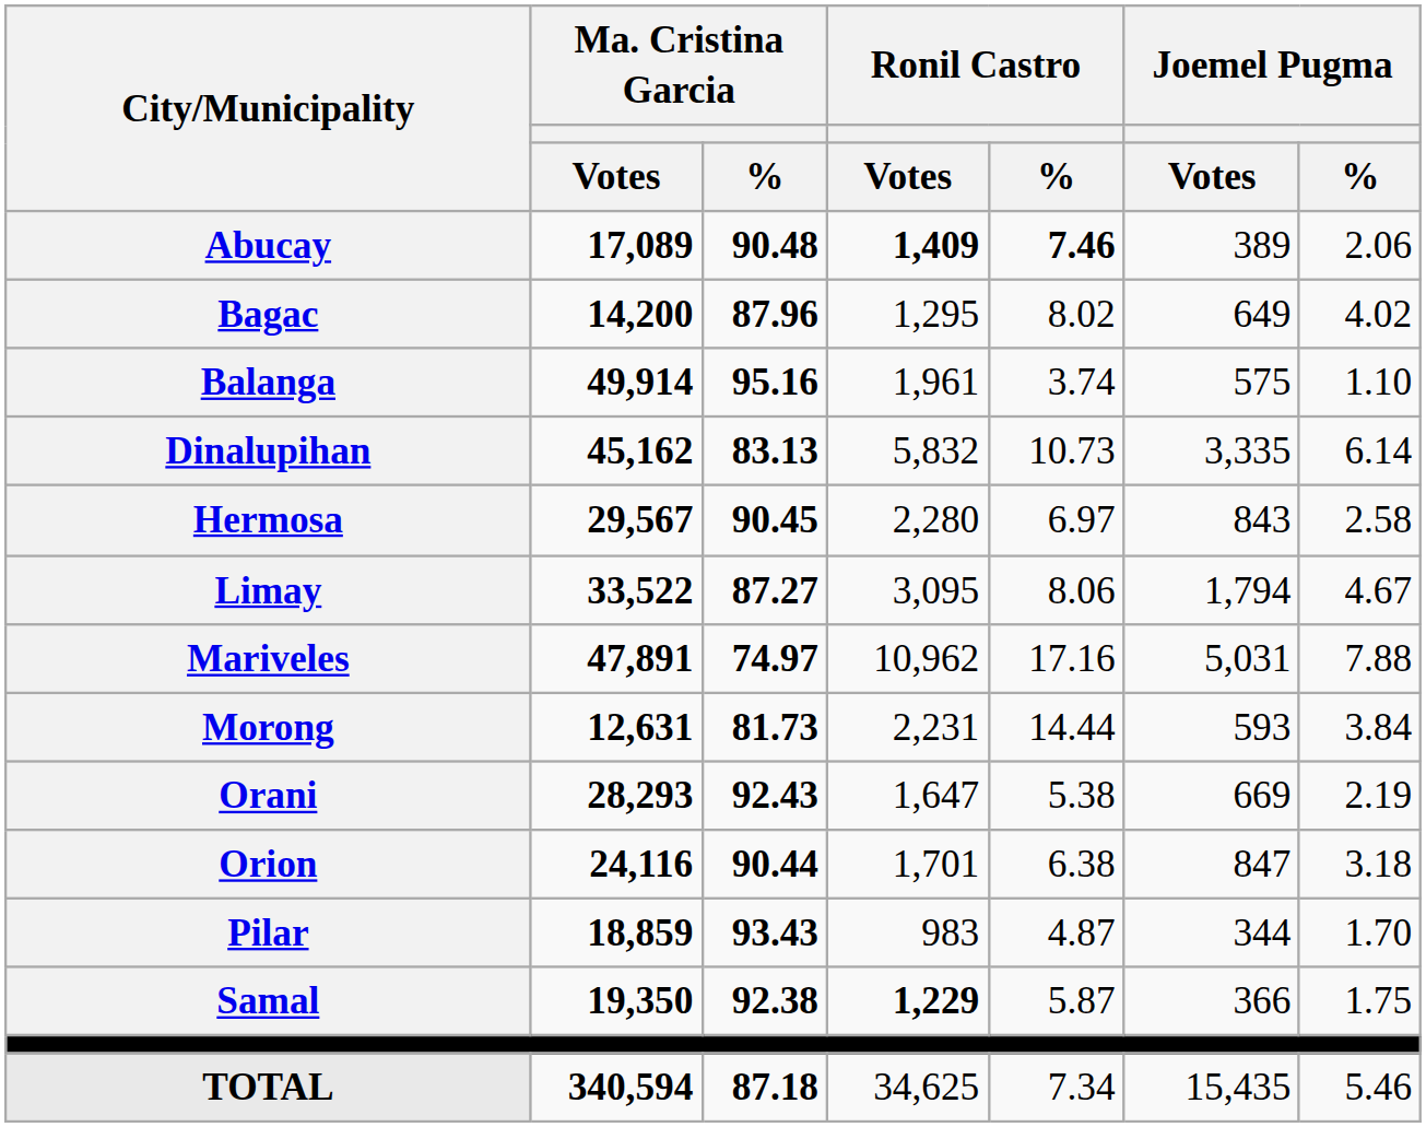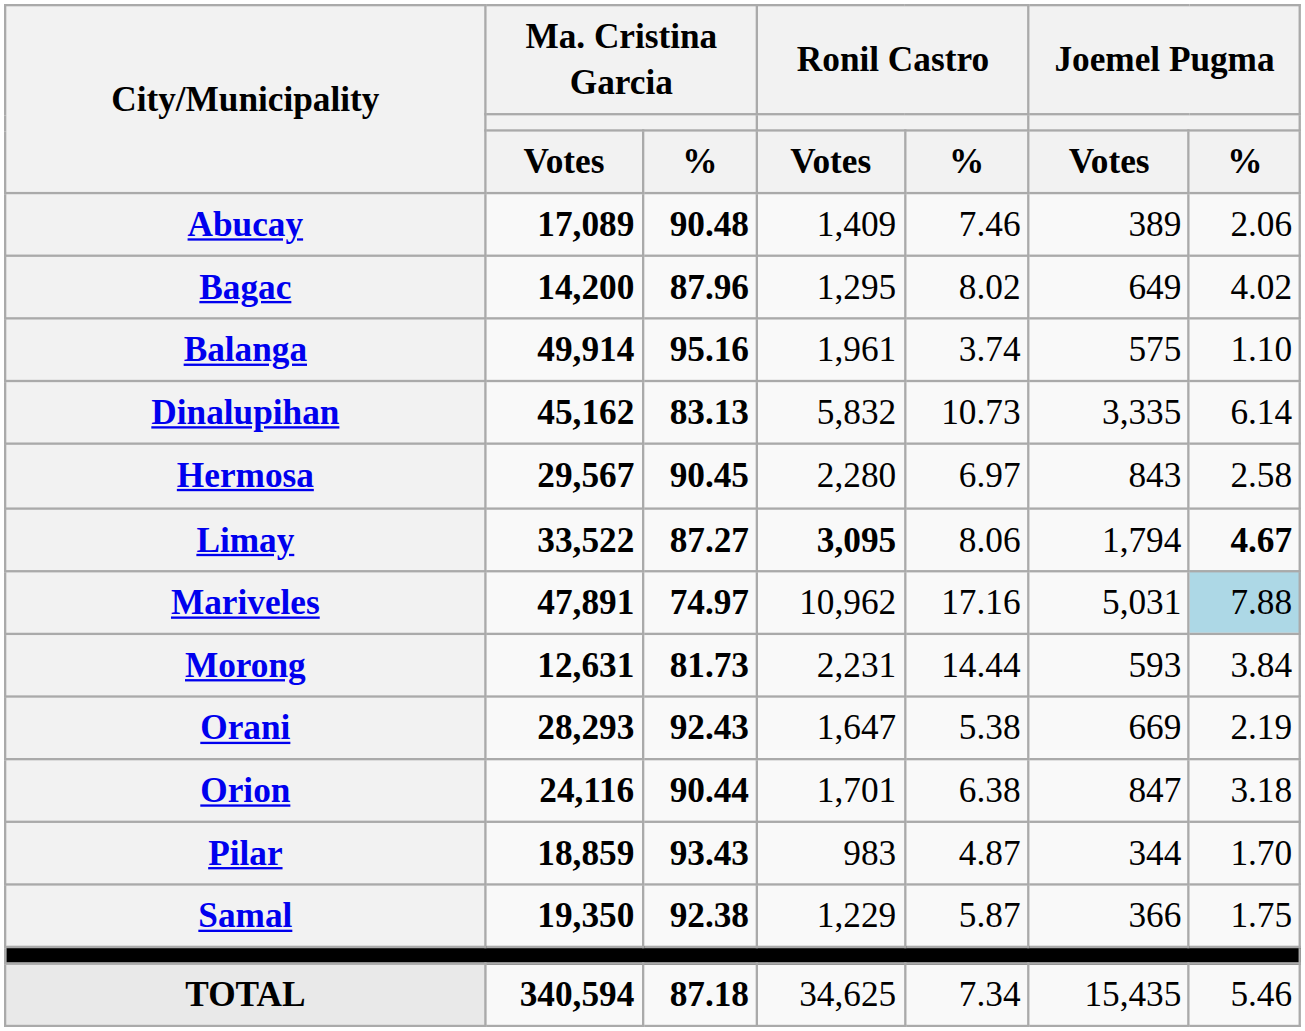Abucay | Ronil Castro / Votes: bold -> normal
Abucay | Ronil Castro / %: bold -> normal
Limay | Ronil Castro / Votes: normal -> bold
Limay | Joemel Pugma / %: normal -> bold
Mariveles | Joemel Pugma / %: no background -> lightblue background
Samal | Ronil Castro / Votes: bold -> normal
